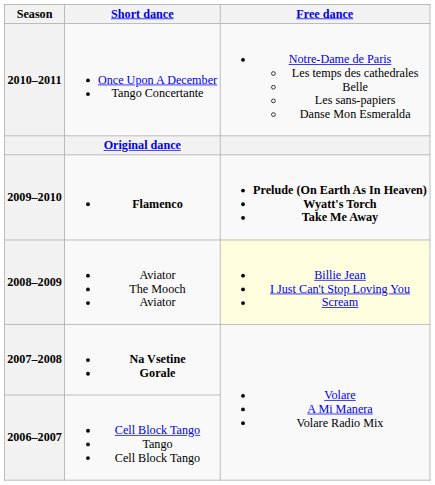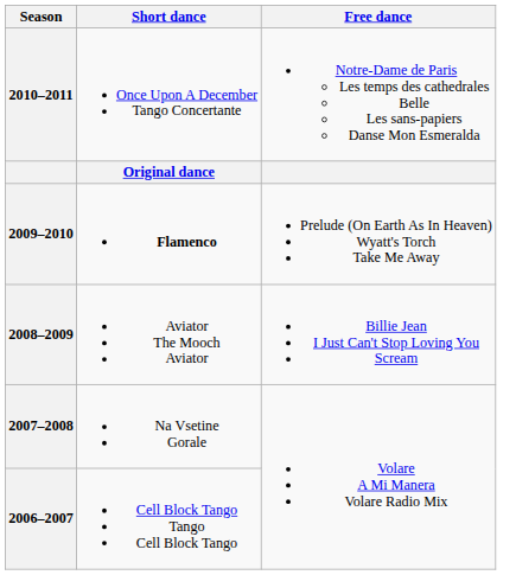2009–2010 | Free dance: bold -> normal
2008–2009 | Free dance: lightyellow background -> no background
2007–2008 | Short dance: bold -> normal
